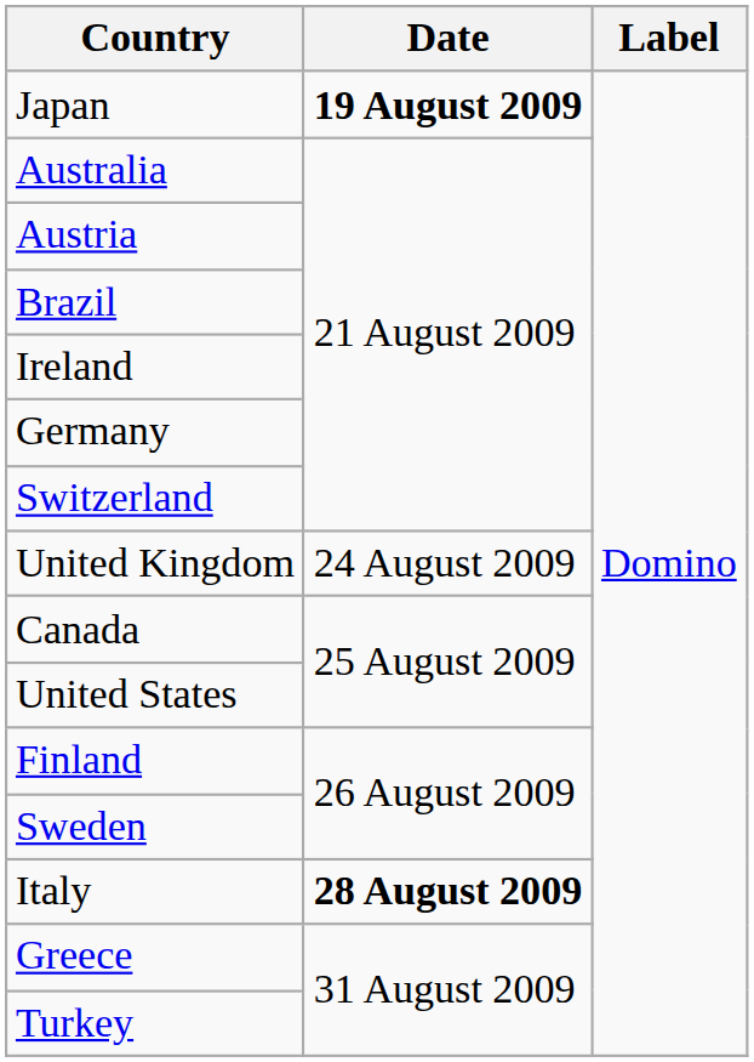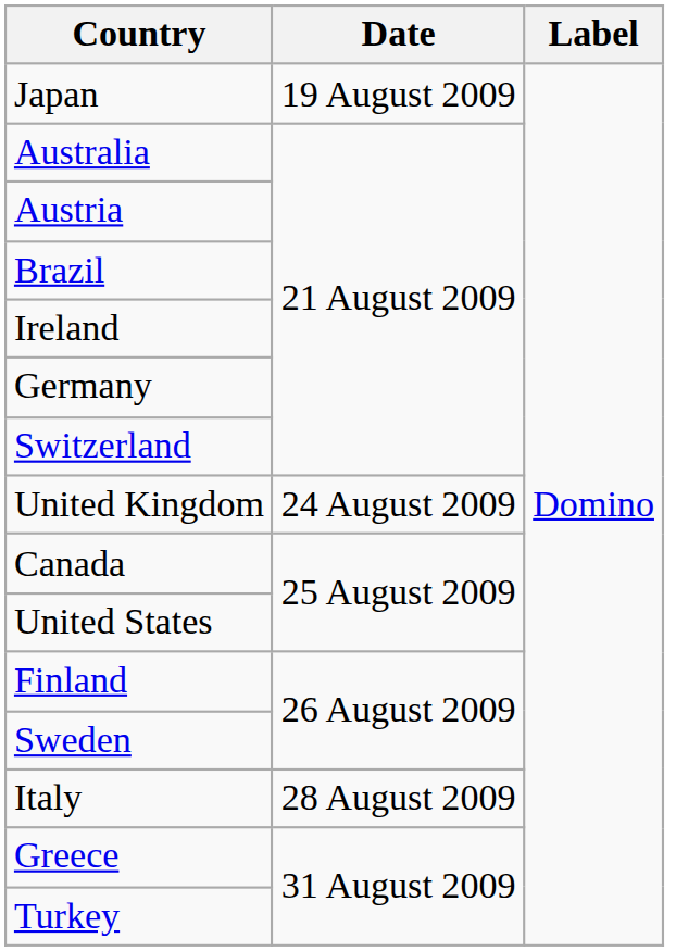Japan | Date: bold -> normal
Italy | Date: bold -> normal
